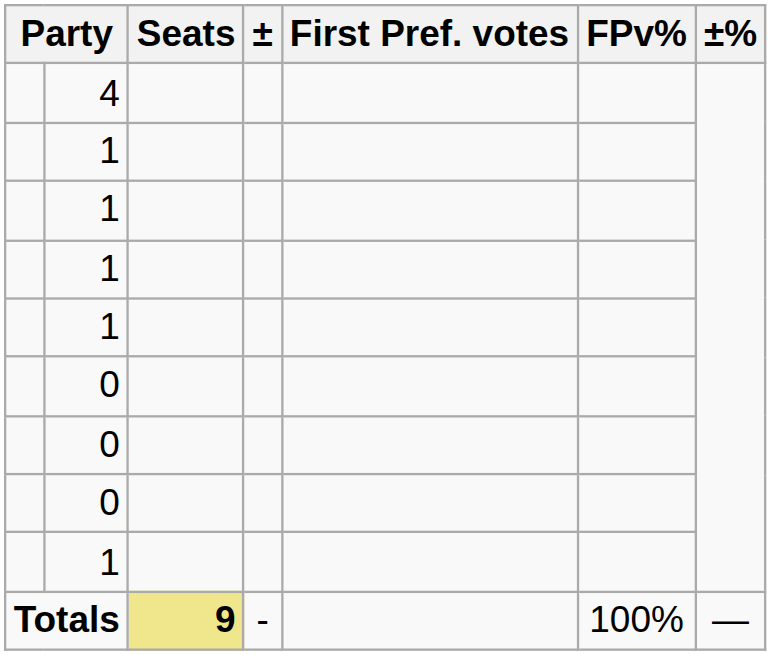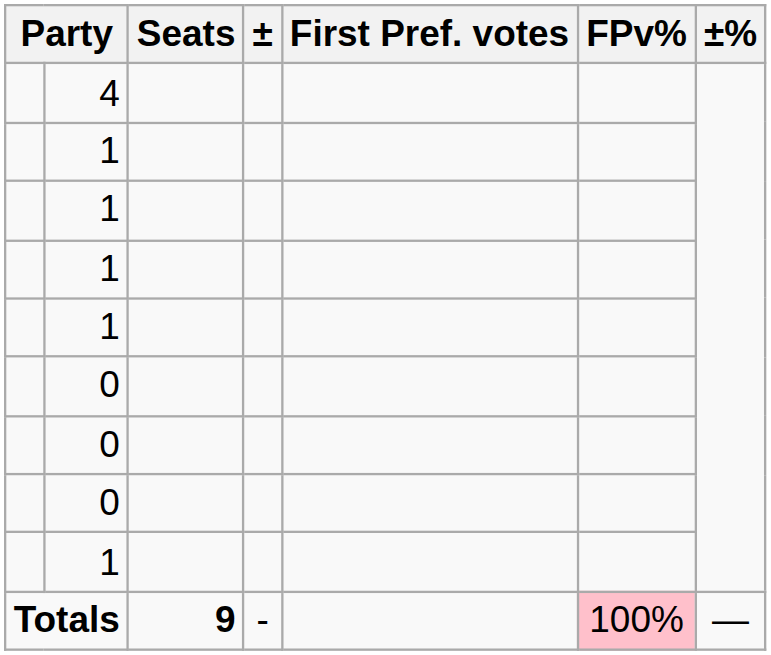Totals | Seats: khaki background -> no background
Totals | FPv%: no background -> pink background
